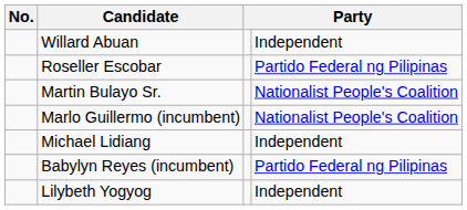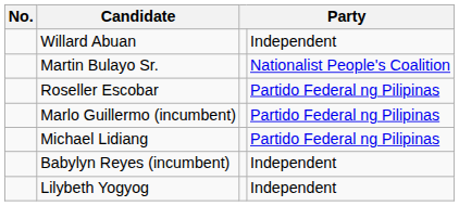rows swapped: Martin Bulayo Sr. <-> Roseller Escobar
Marlo Guillermo (incumbent) | column 4: Nationalist People's Coalition -> Partido Federal ng Pilipinas
Michael Lidiang | column 4: Independent -> Partido Federal ng Pilipinas
Babylyn Reyes (incumbent) | column 4: Partido Federal ng Pilipinas -> Independent
